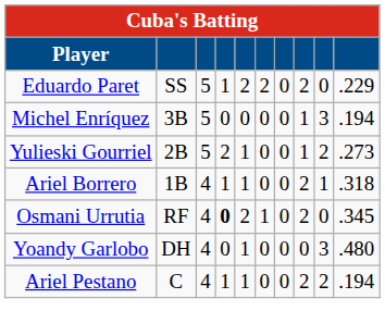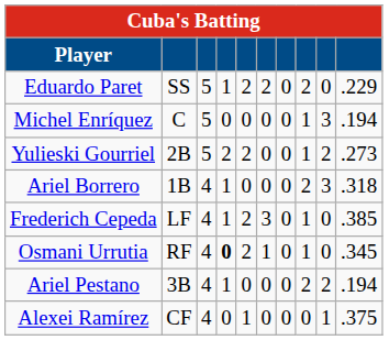Michel Enríquez | column 2: 3B -> C
Yulieski Gourriel | column 5: 1 -> 2
Ariel Borrero | column 5: 1 -> 0
Ariel Borrero | column 9: 1 -> 3
+ row: Frederich Cepeda | LF | 4 | 1 | 2 | 3 | 0 | 1 | 0 | .385
Osmani Urrutia | column 8: 2 -> 1
- row: Yoandy Garlobo | DH | 4 | 0 | 1 | 0 | 0 | 0 | 3 | .480
Ariel Pestano | column 2: C -> 3B
Ariel Pestano | column 5: 1 -> 0
+ row: Alexei Ramírez | CF | 4 | 0 | 1 | 0 | 0 | 0 | 1 | .375
